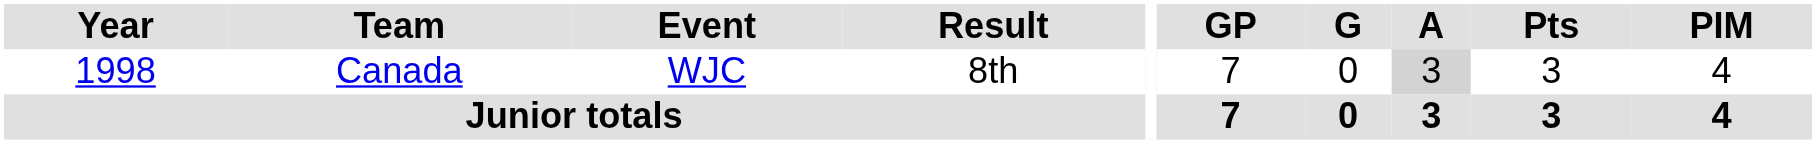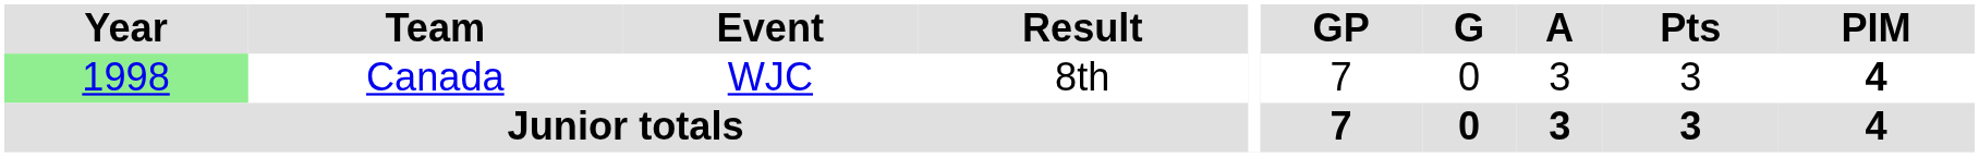Canada | Year: no background -> lightgreen background
Canada | A: lightgrey background -> no background
Canada | PIM: normal -> bold
